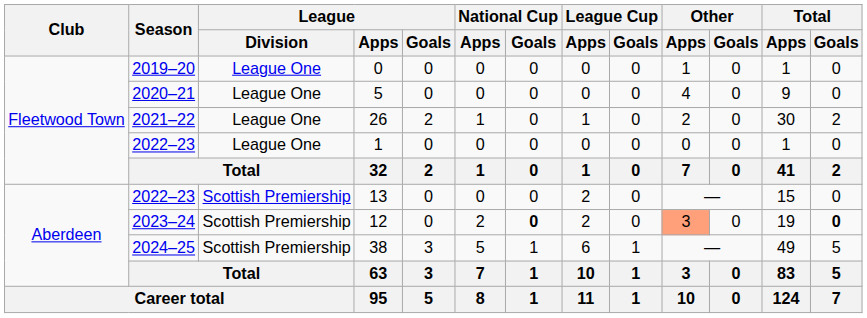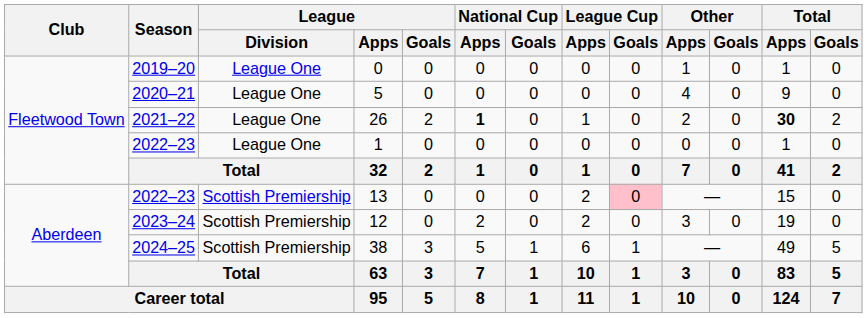26 | National Cup / Apps: normal -> bold
26 | Total / Apps: normal -> bold
13 | League Cup / Goals: no background -> pink background
12 | National Cup / Goals: bold -> normal
12 | Other / Apps: lightsalmon background -> no background
12 | Total / Goals: bold -> normal
